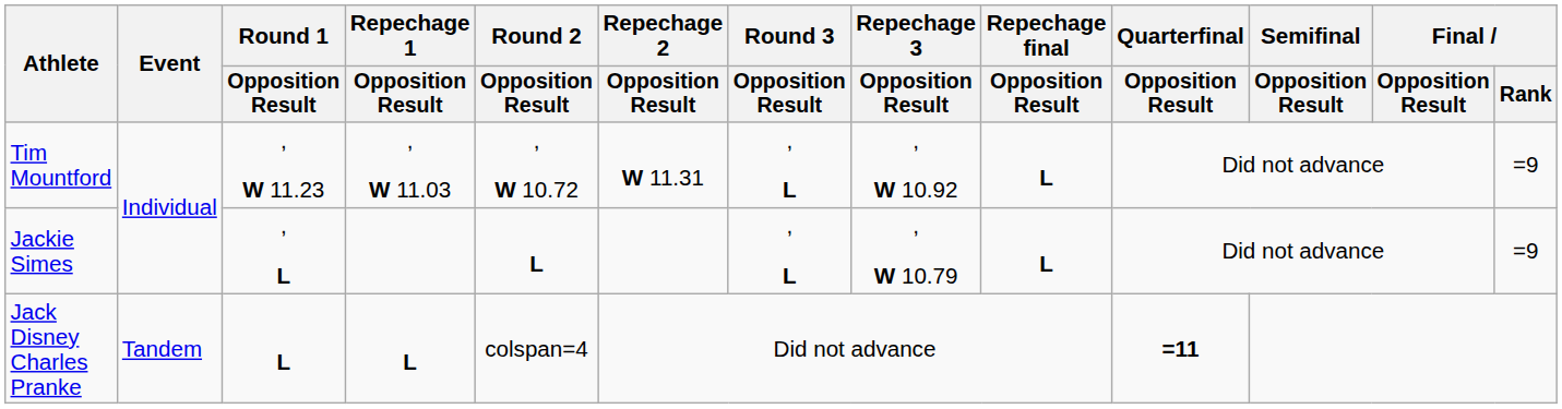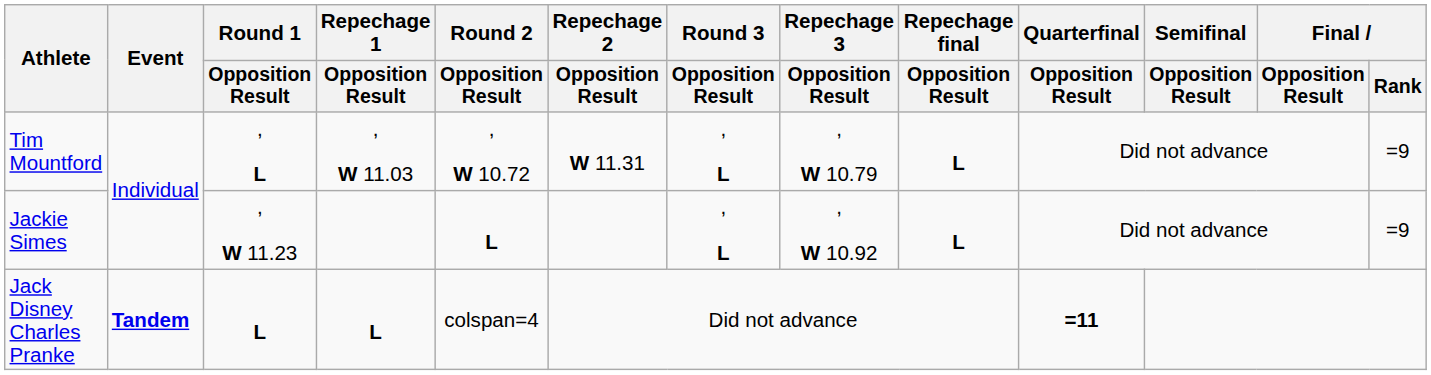Tim Mountford | Round 1 / Opposition Result: , W 11.23 -> , L
Tim Mountford | Repechage 3 / Opposition Result: , W 10.92 -> , W 10.79
Jackie Simes | Round 1 / Opposition Result: , L -> , W 11.23
Jackie Simes | Repechage 3 / Opposition Result: , W 10.79 -> , W 10.92
Jack Disney Charles Pranke | Event: normal -> bold
